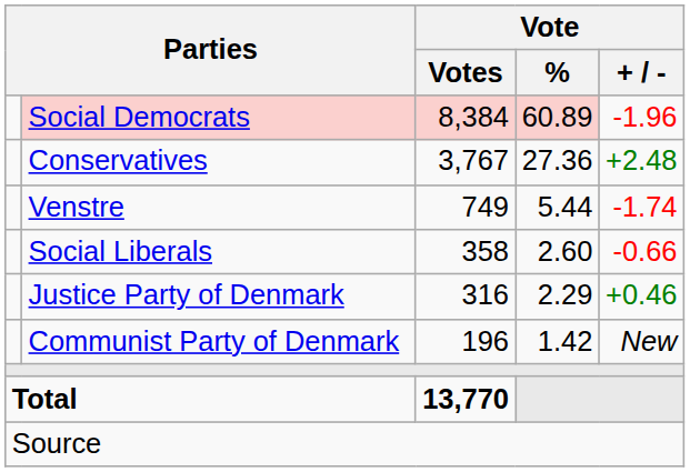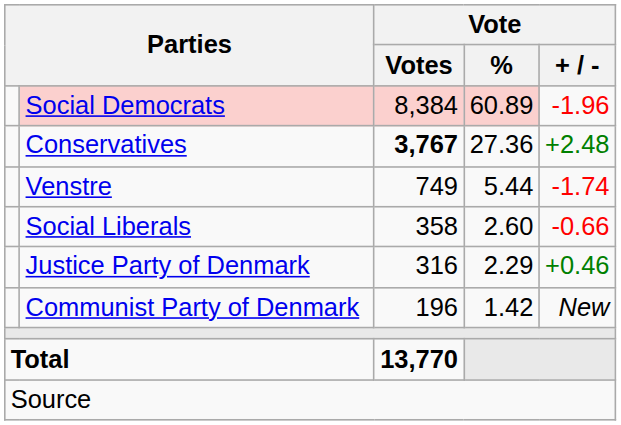Conservatives | Vote / Votes: normal -> bold
